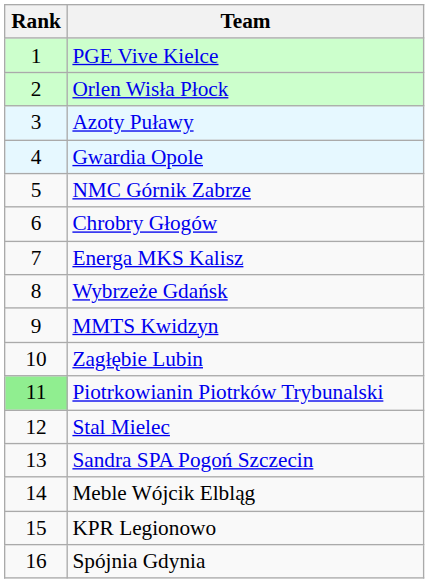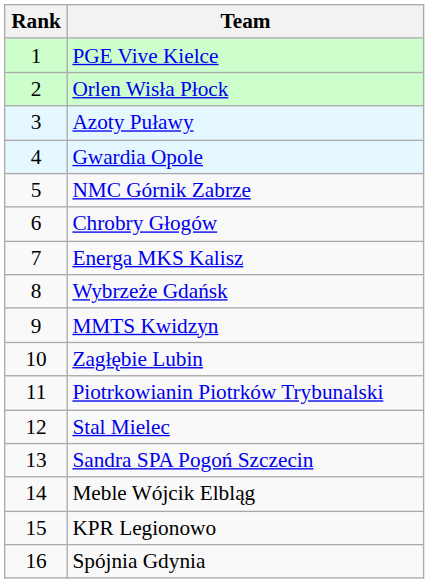Piotrkowianin Piotrków Trybunalski | Rank: lightgreen background -> no background
